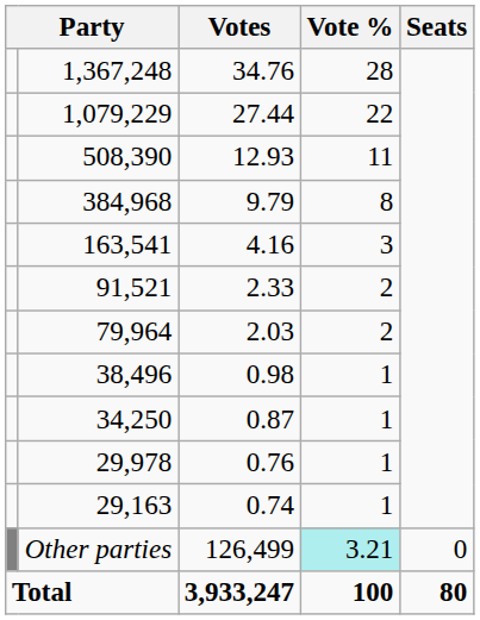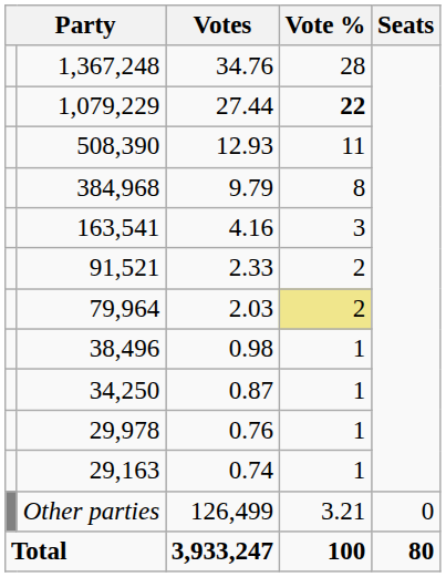1,079,229 | Vote %: normal -> bold
79,964 | Vote %: no background -> khaki background
Other parties | Vote %: paleturquoise background -> no background
